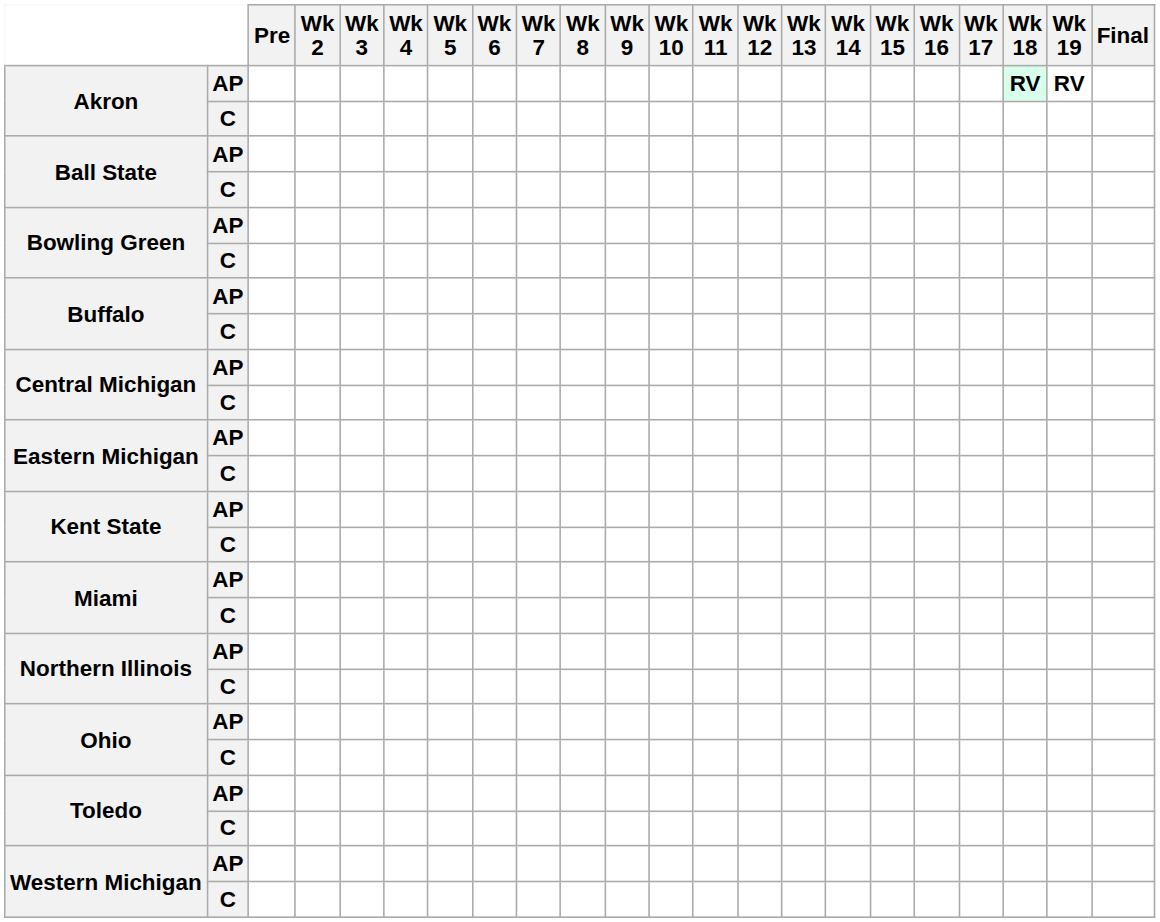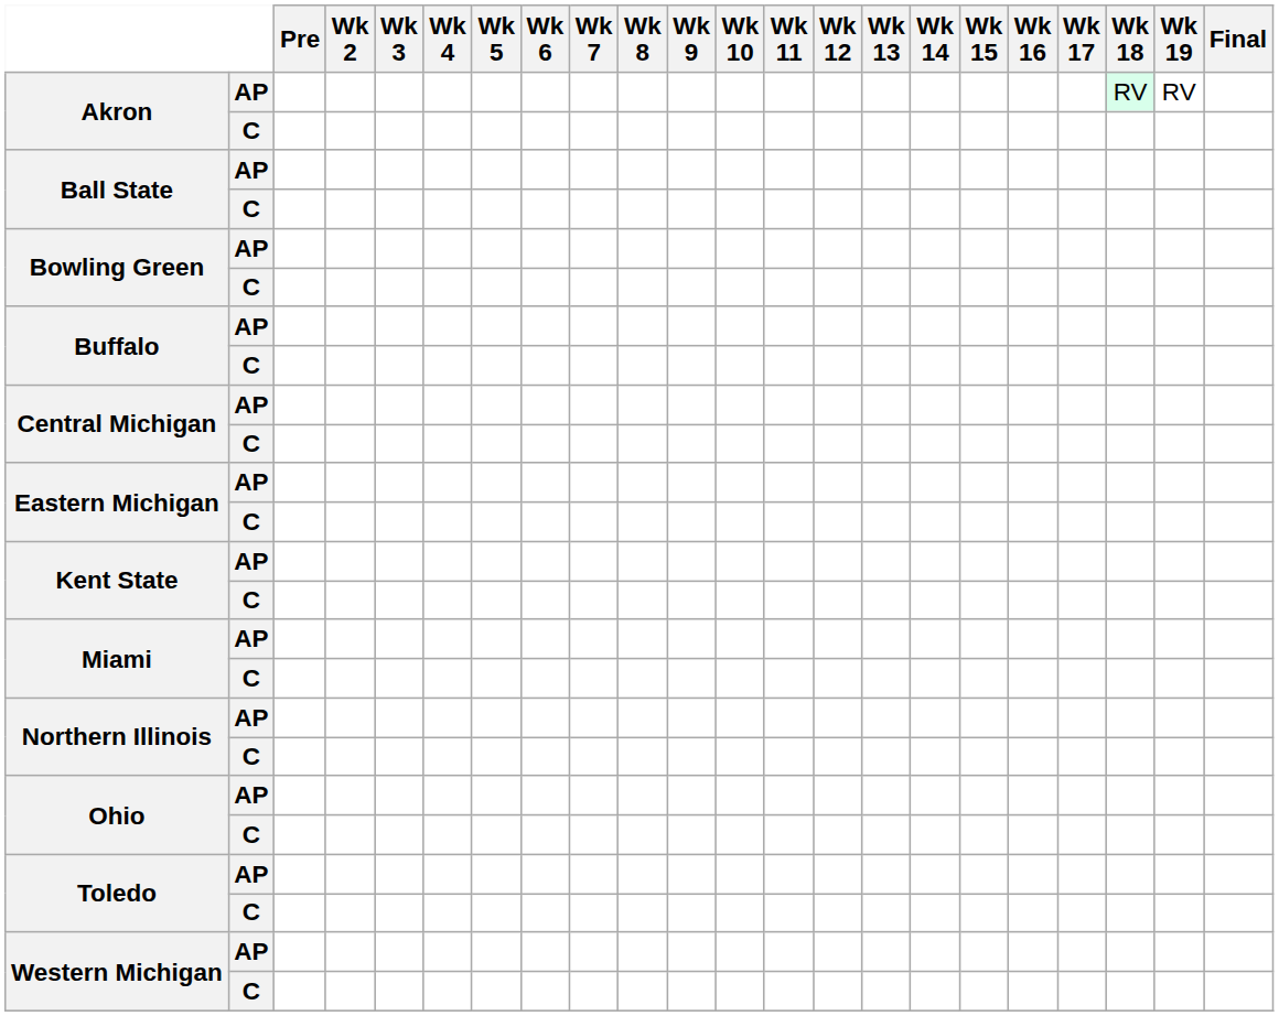Akron / AP | Wk 18: bold -> normal
Akron / AP | Wk 19: bold -> normal
